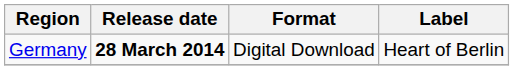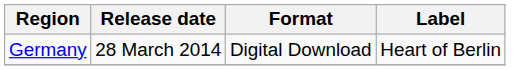Germany | Release date: bold -> normal
